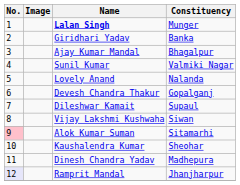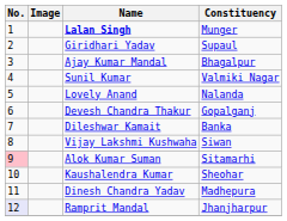Giridhari Yadav | Constituency: Banka -> Supaul
Dileshwar Kamait | Constituency: Supaul -> Banka
